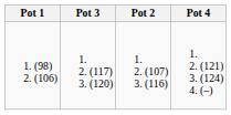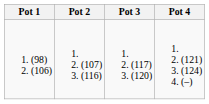columns swapped: Pot 2 <-> Pot 3
